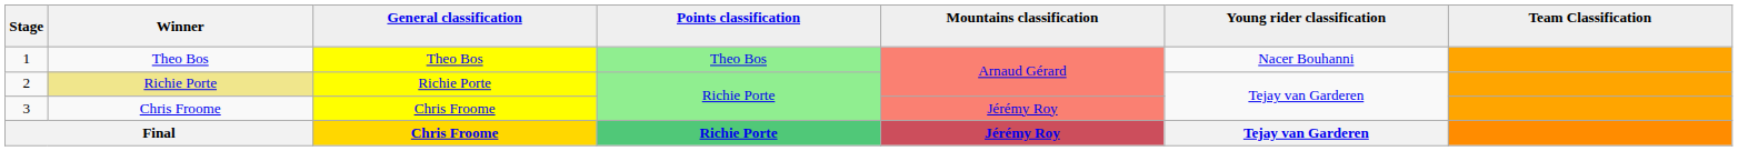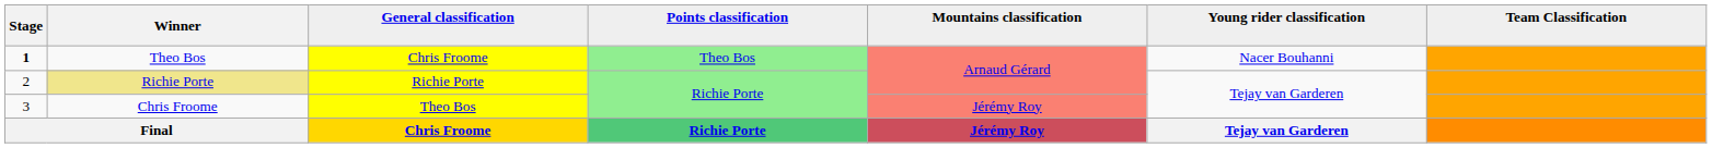row 2 | Stage: normal -> bold
row 2 | General classification: Theo Bos -> Chris Froome
row 4 | General classification: Chris Froome -> Theo Bos
